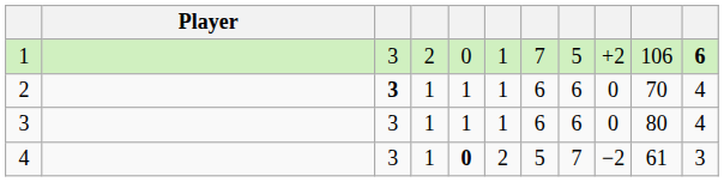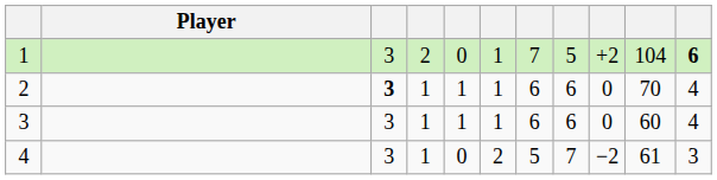row 2 | column 10: 106 -> 104
row 4 | column 10: 80 -> 60
row 5 | column 5: bold -> normal
